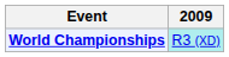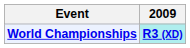World Championships | 2009: normal -> bold
